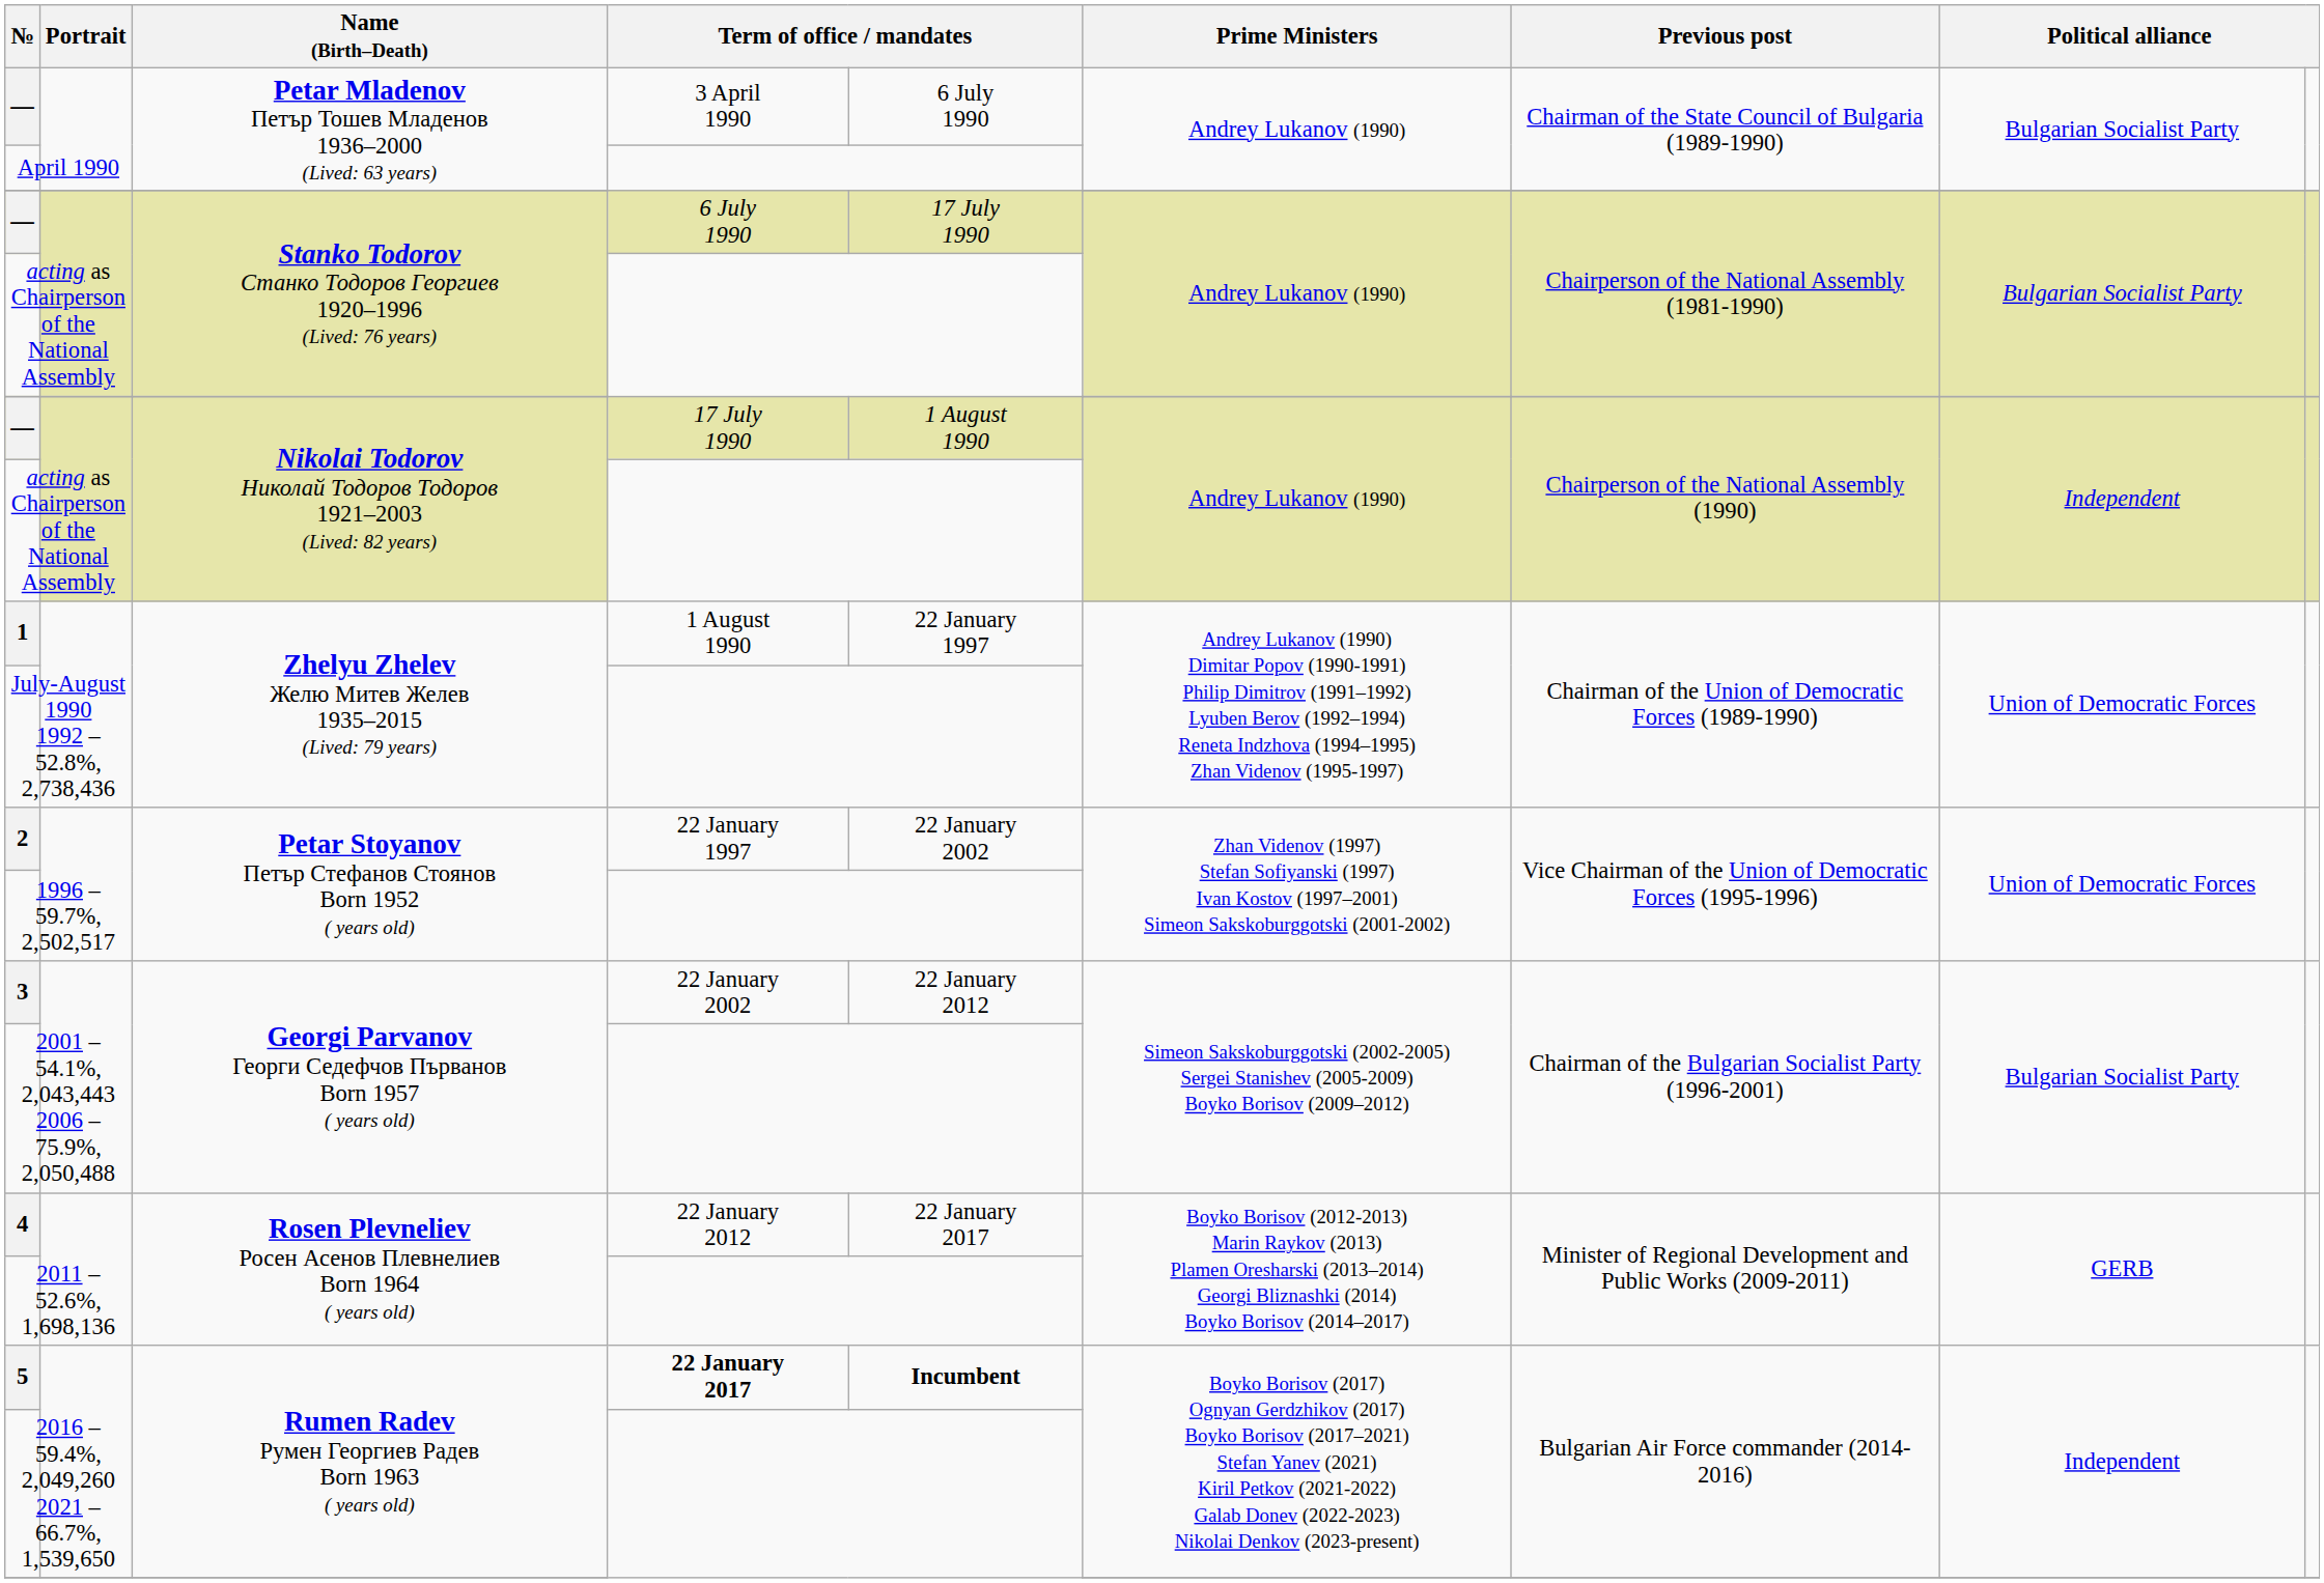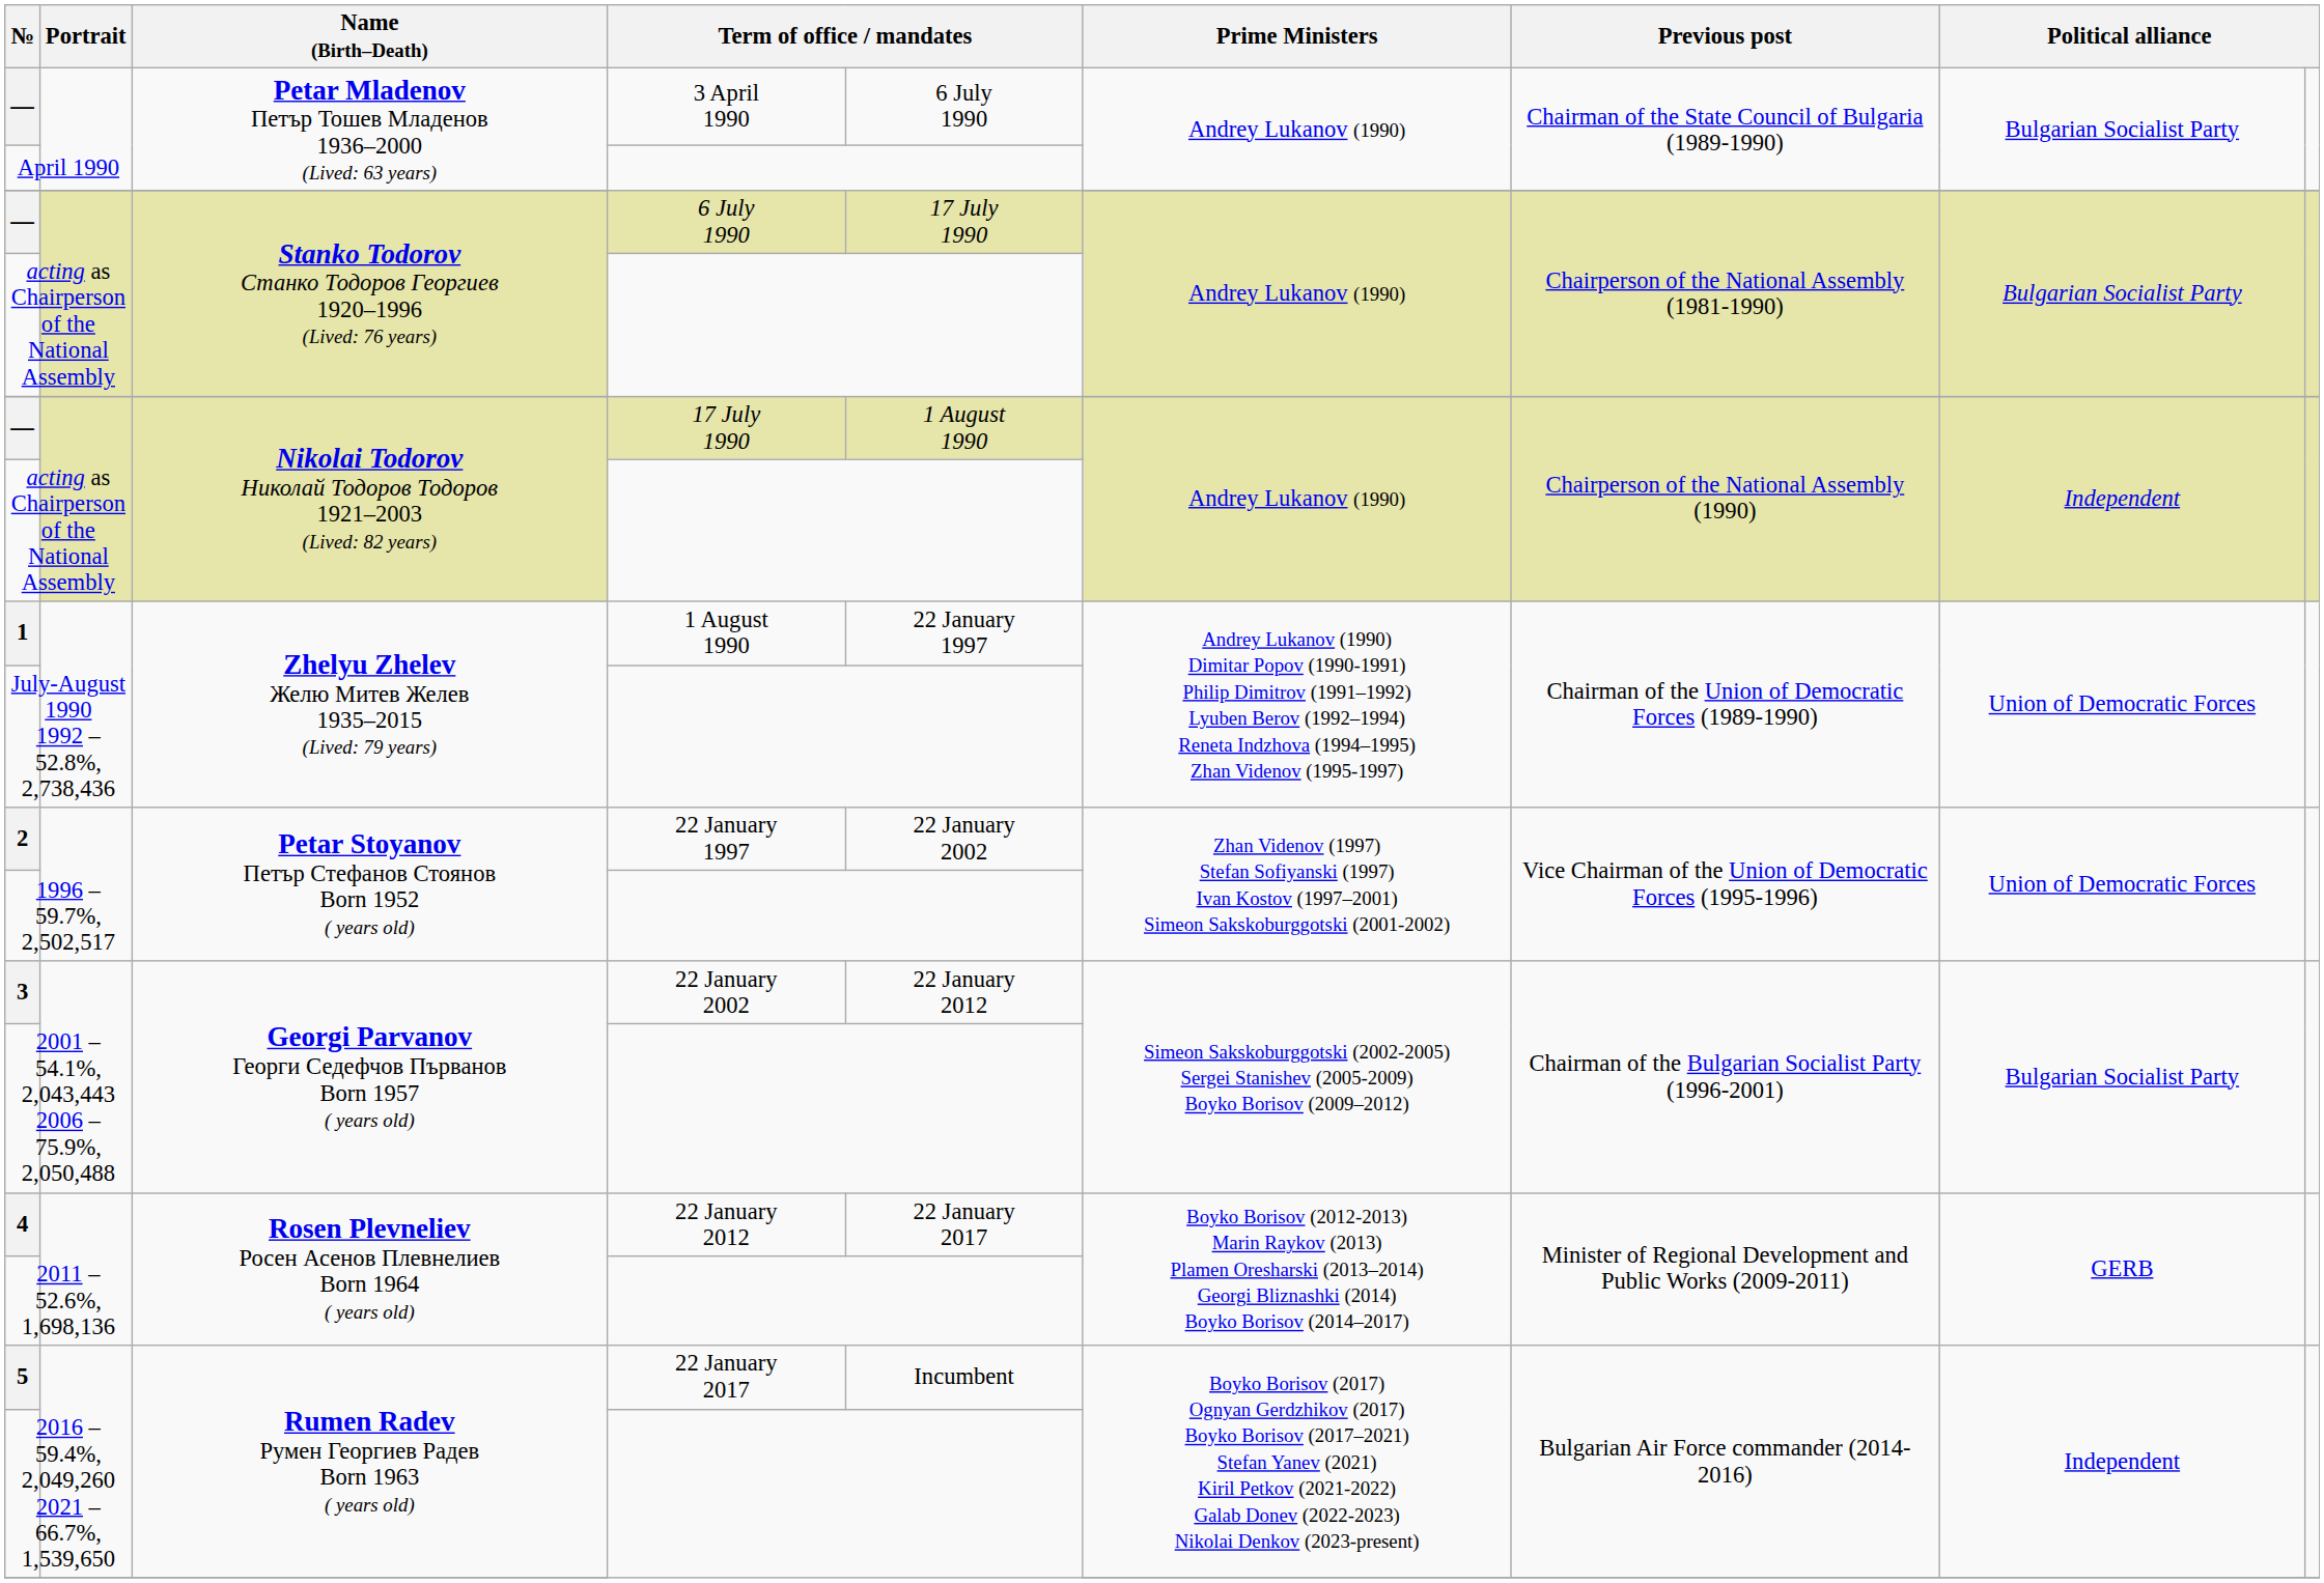5 | column 4: bold -> normal
5 | column 5: bold -> normal
